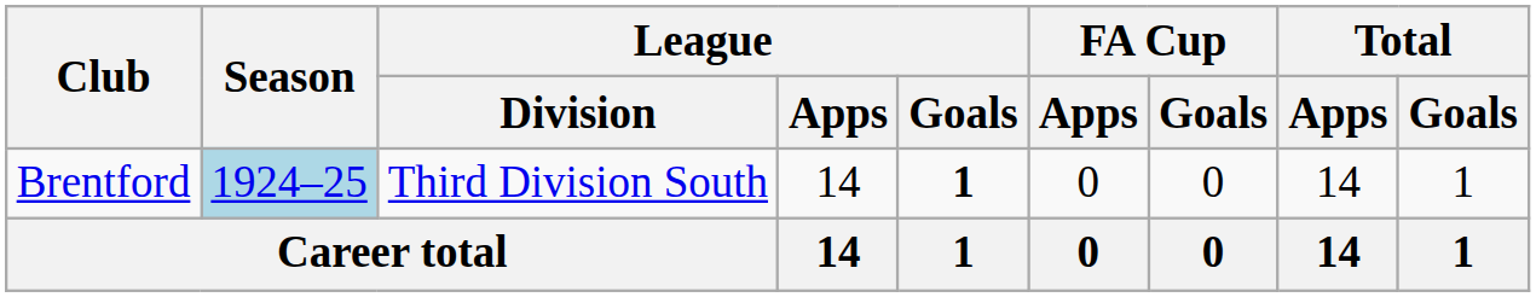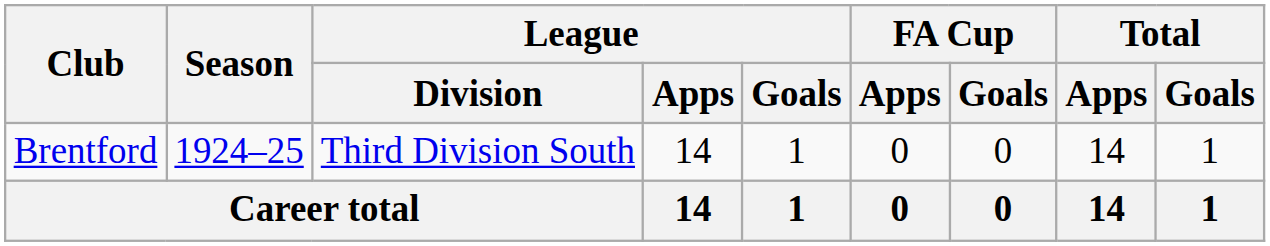Brentford | Season: lightblue background -> no background
Brentford | League / Goals: bold -> normal
